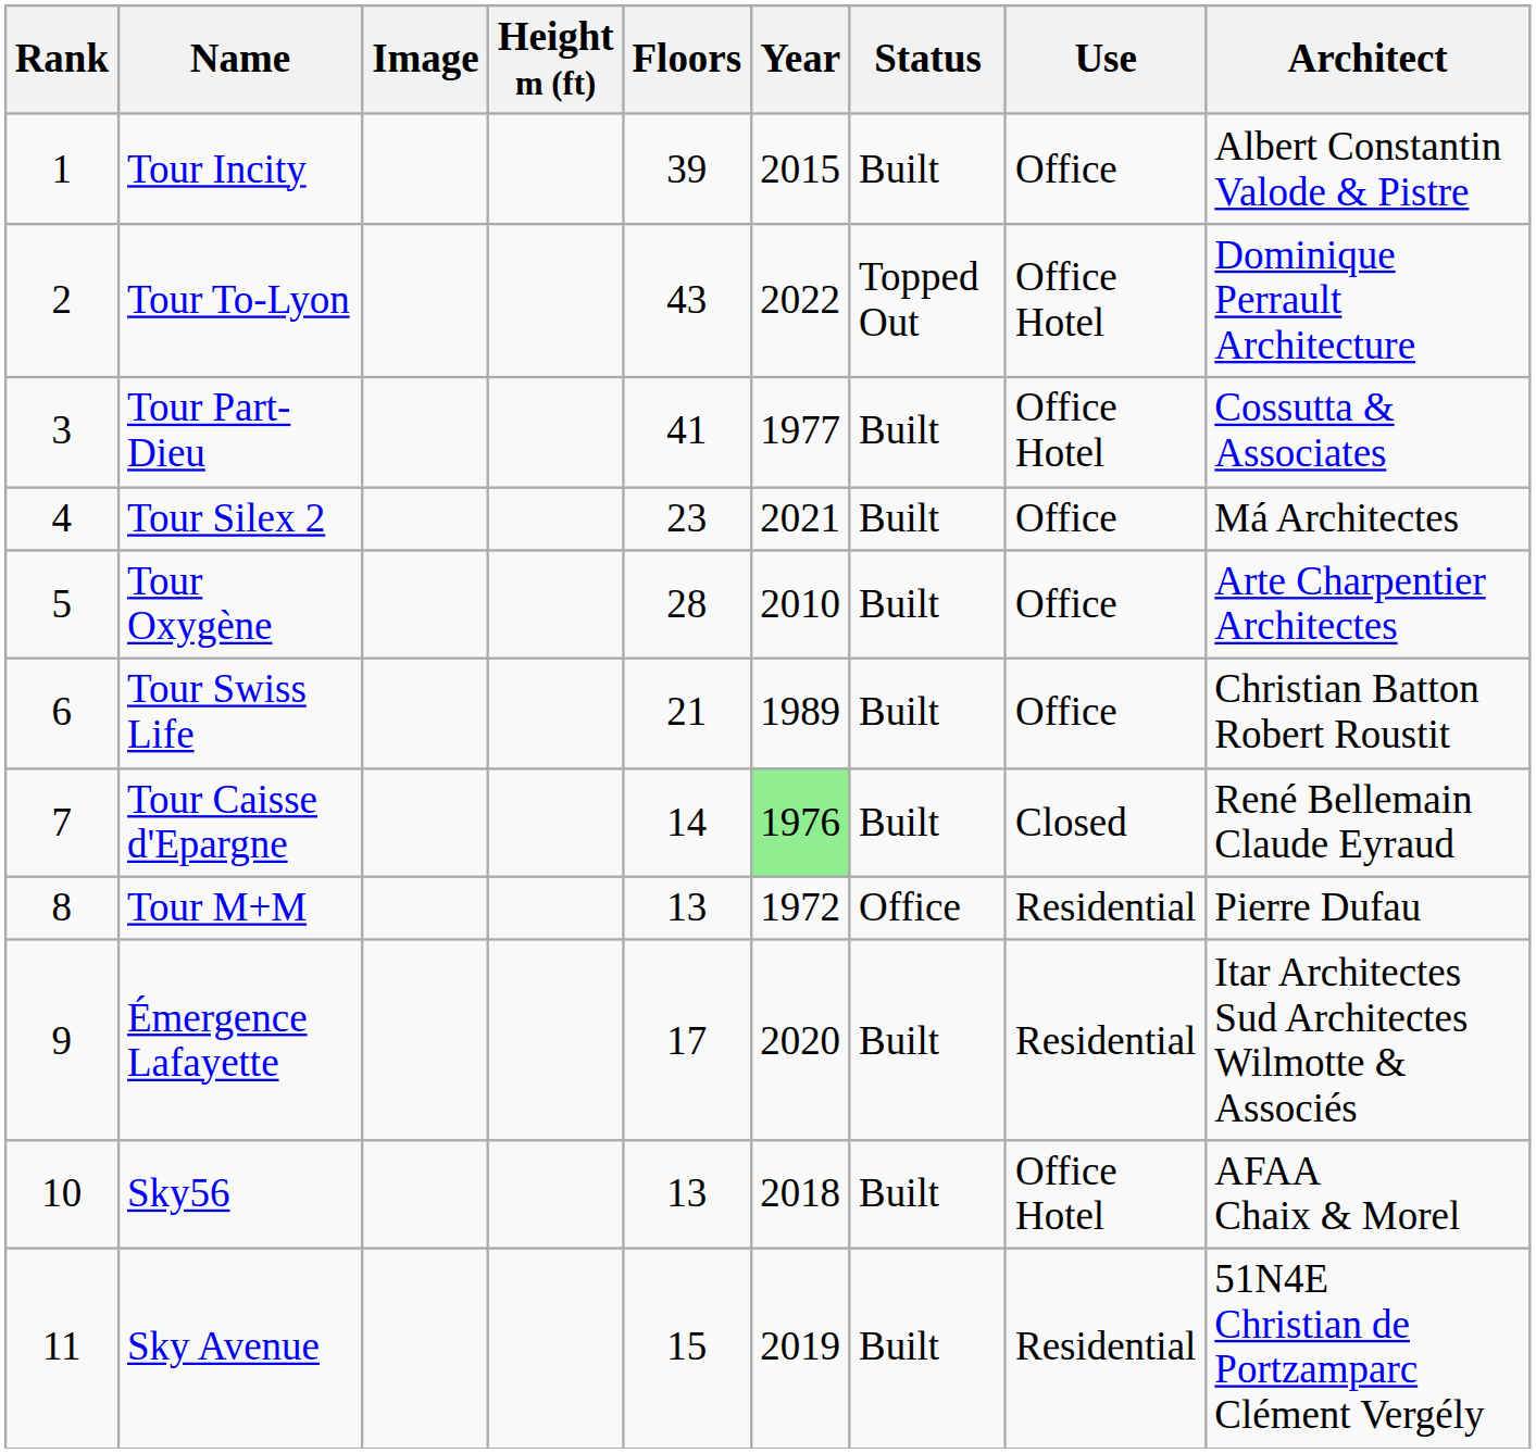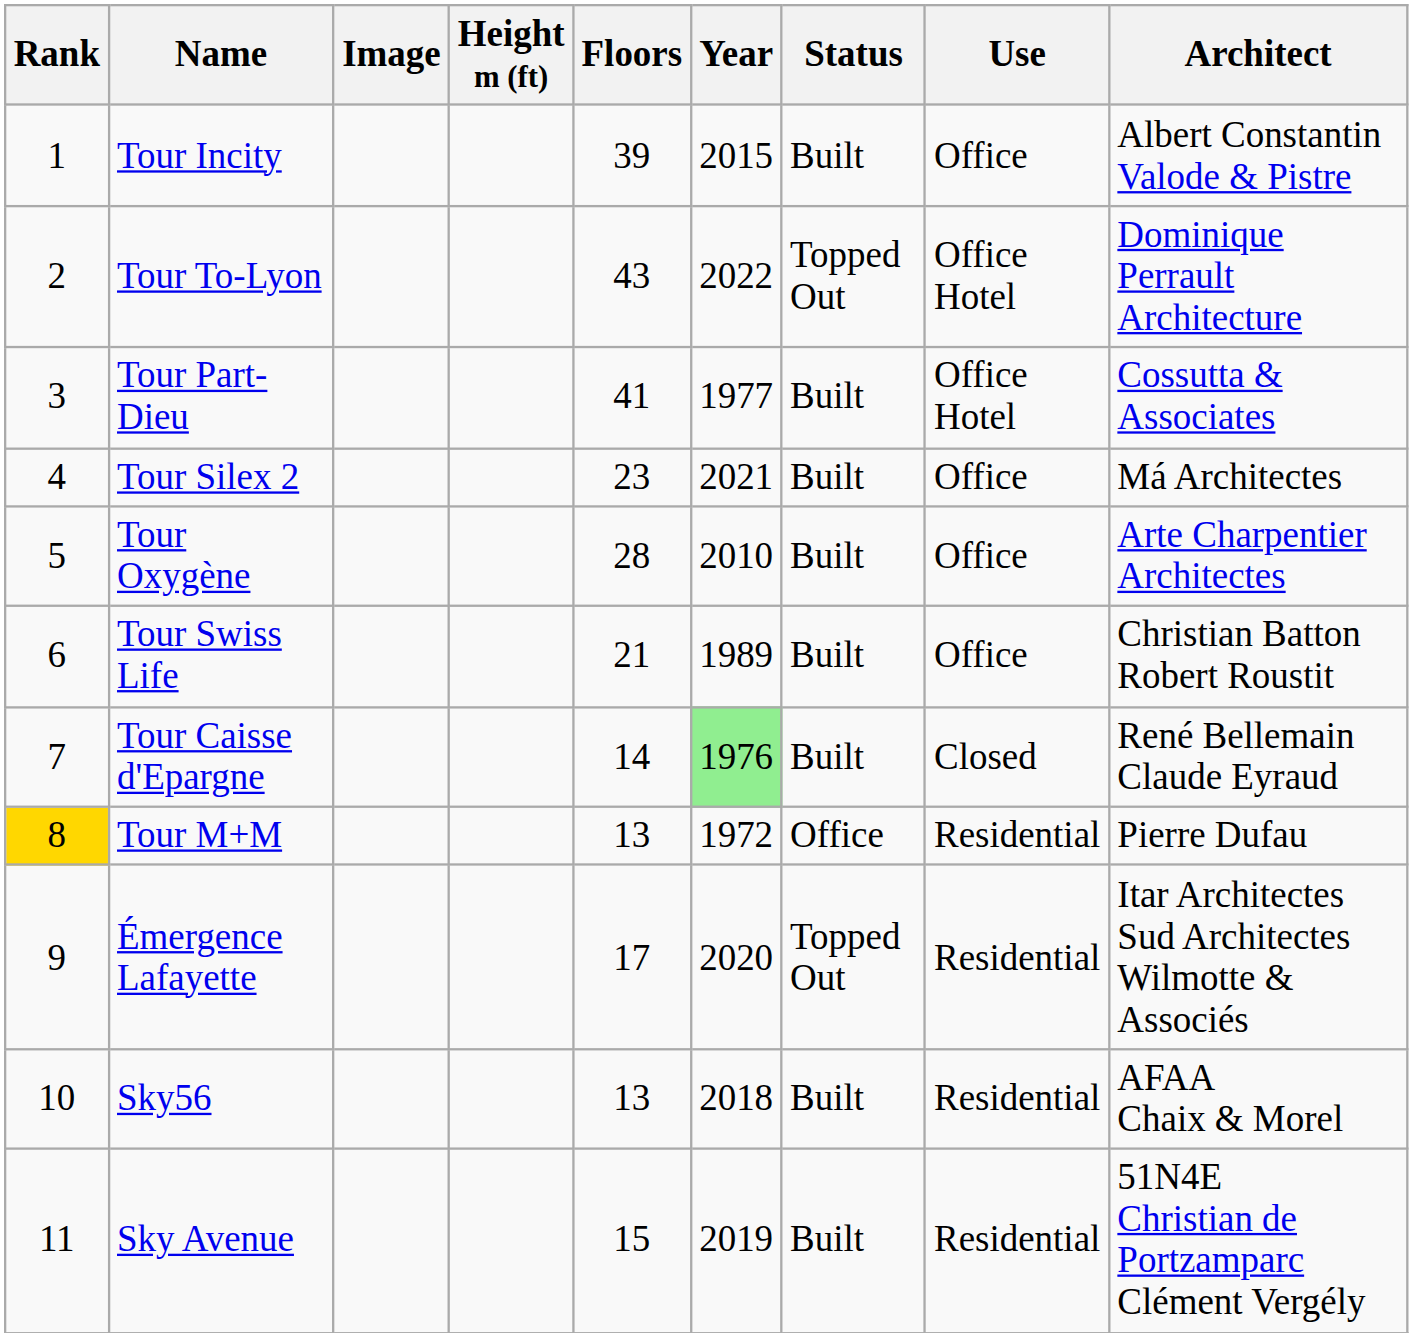Tour M+M | Rank: no background -> gold background
Émergence Lafayette | Status: Built -> Topped Out
Sky56 | Use: Office Hotel -> Residential
